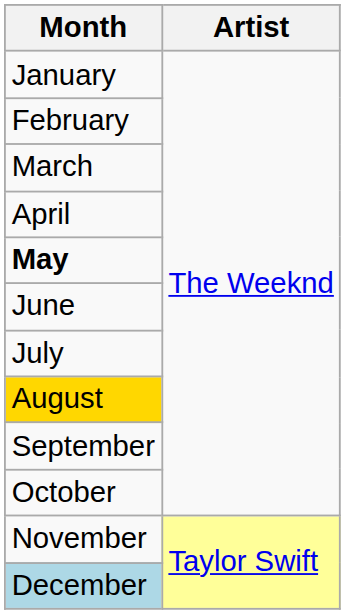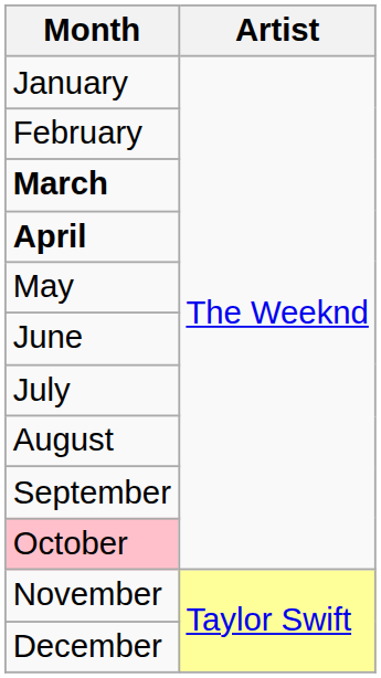March | Month: normal -> bold
April | Month: normal -> bold
May | Month: bold -> normal
August | Month: gold background -> no background
October | Month: no background -> pink background
December | Month: lightblue background -> no background
